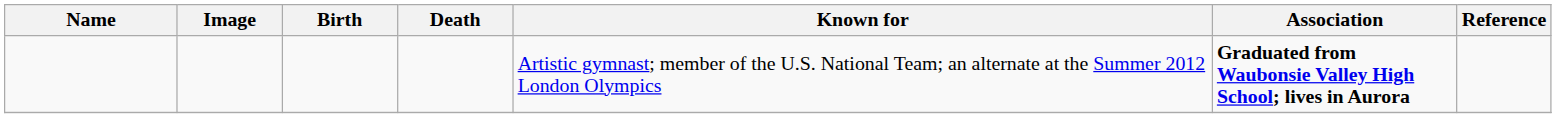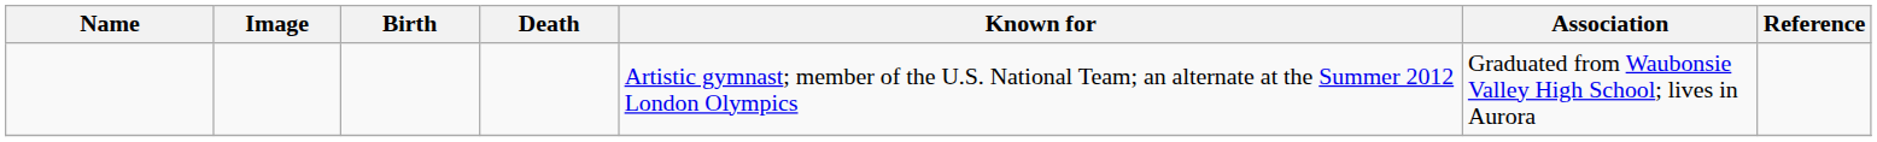row 2 | Association: bold -> normal
